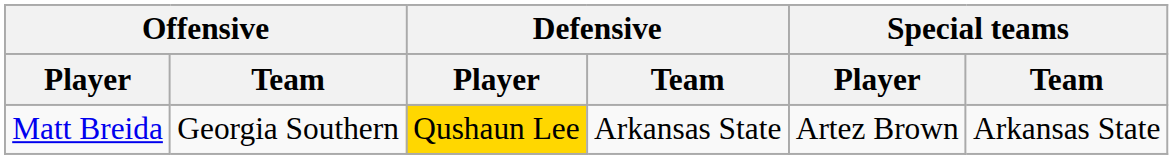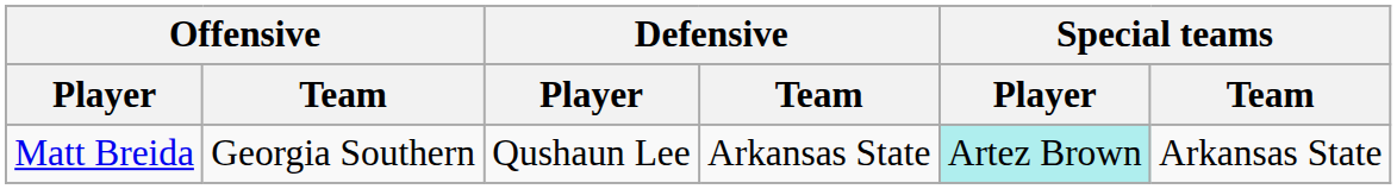Matt Breida | Defensive / Player: gold background -> no background
Matt Breida | Special teams / Player: no background -> paleturquoise background
